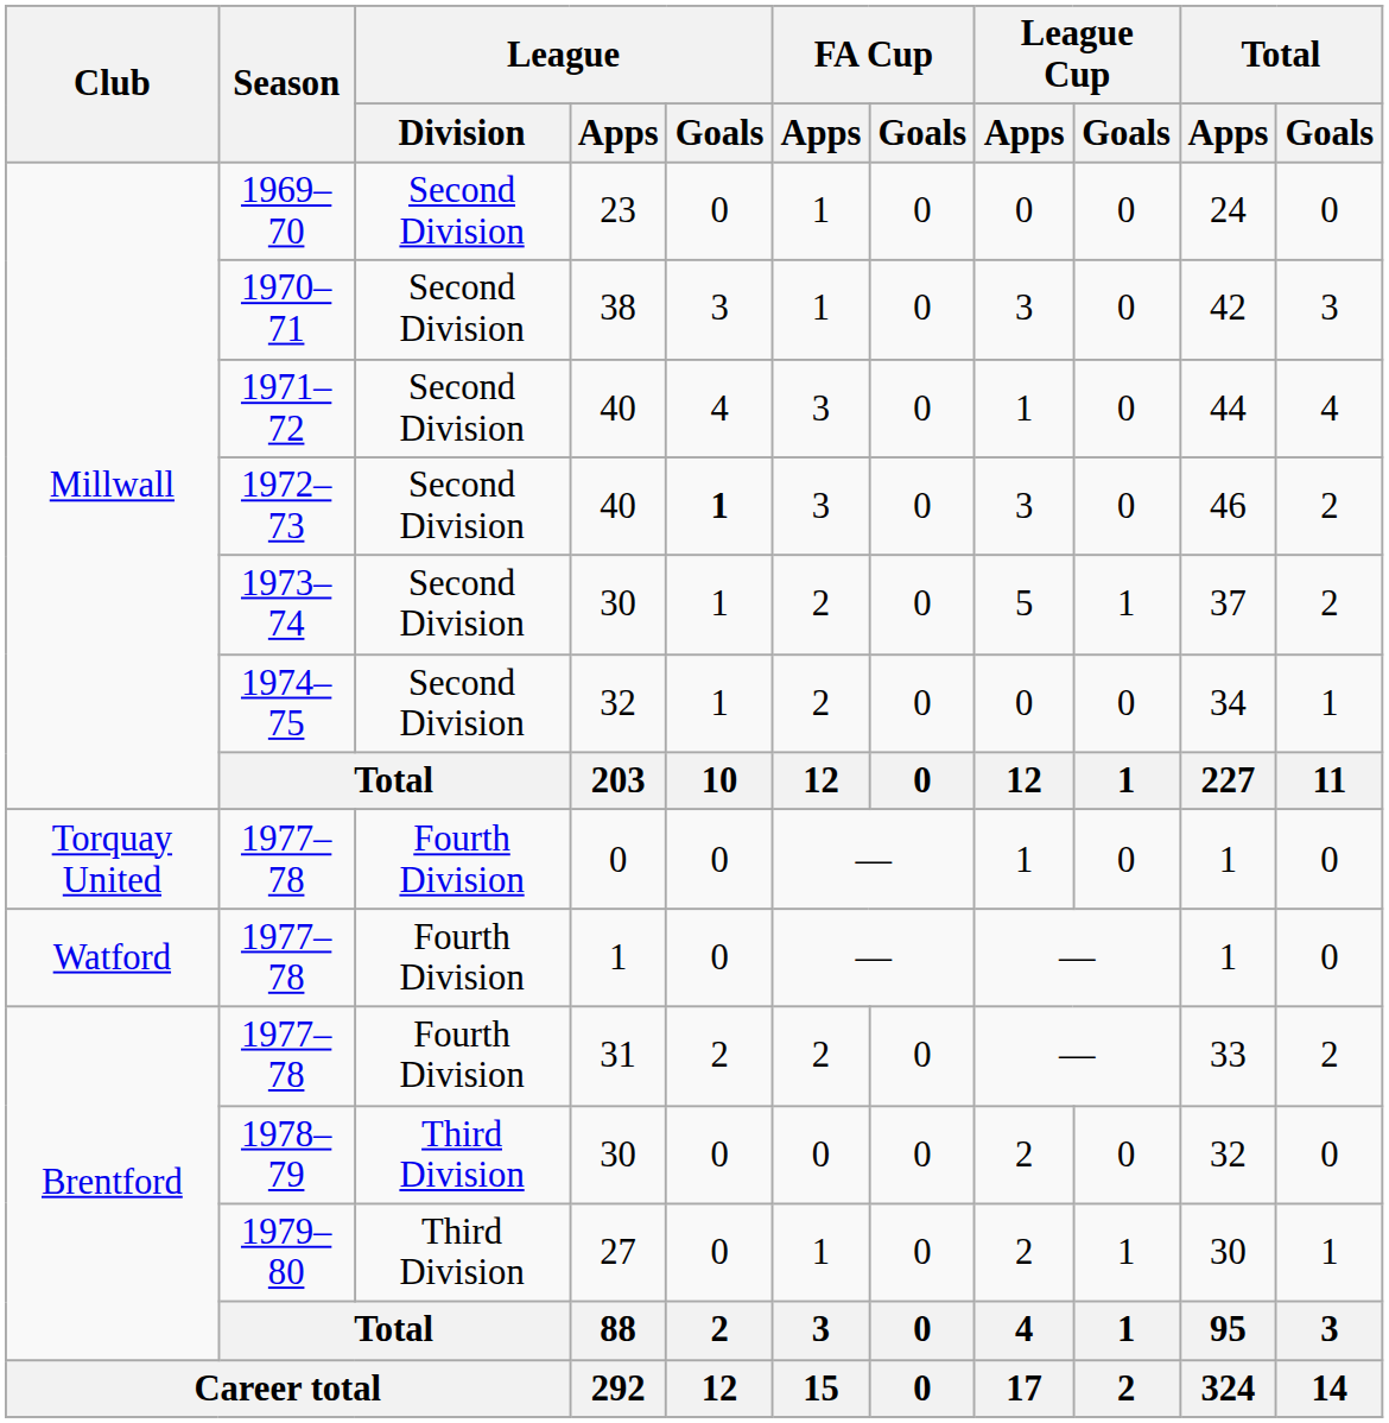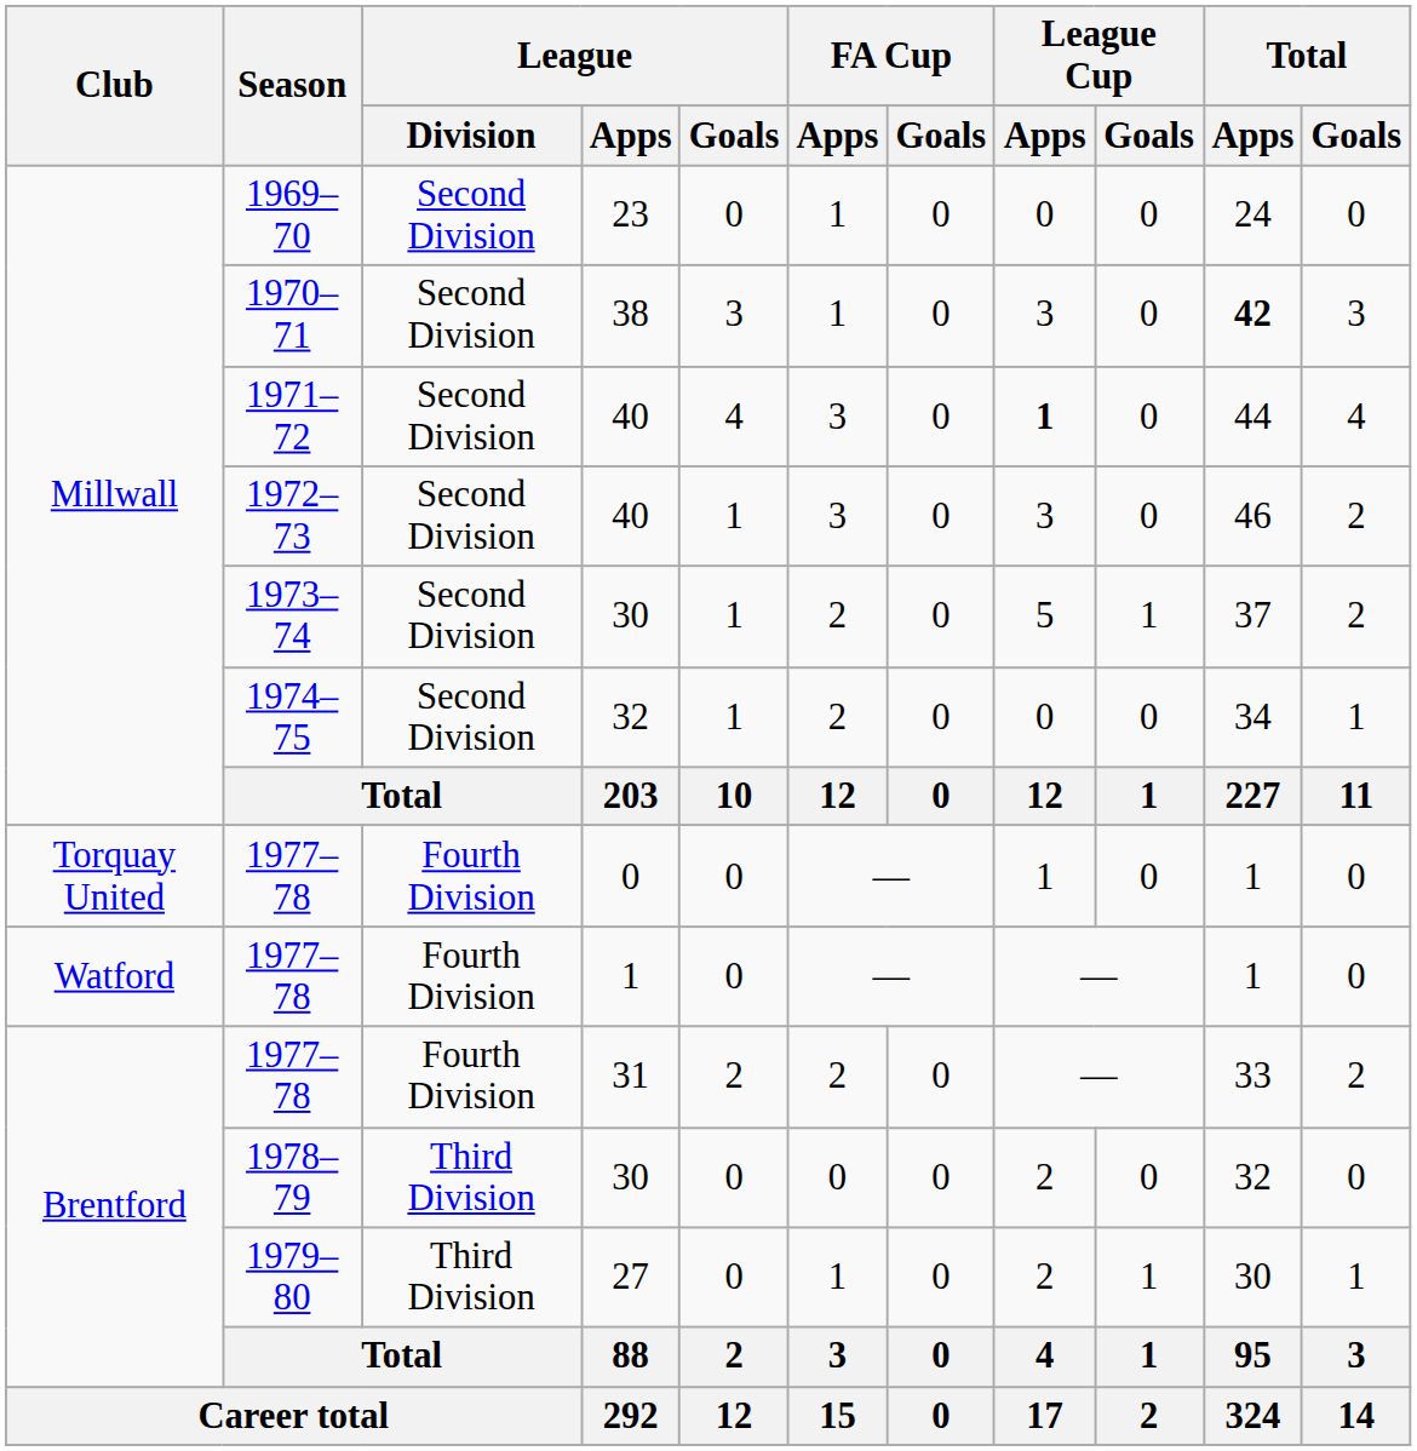1970–71 | Total / Apps: normal -> bold
1971–72 | League Cup / Apps: normal -> bold
1972–73 | League / Goals: bold -> normal
